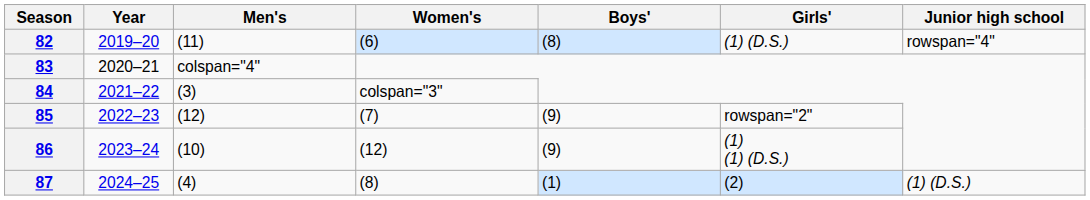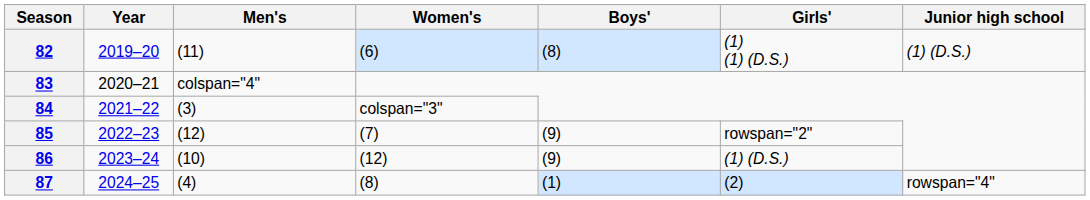82 | Girls': (1) (D.S.) -> (1) (1) (D.S.)
82 | Junior high school: rowspan="4" -> (1) (D.S.)
86 | Girls': (1) (1) (D.S.) -> (1) (D.S.)
87 | Junior high school: (1) (D.S.) -> rowspan="4"
